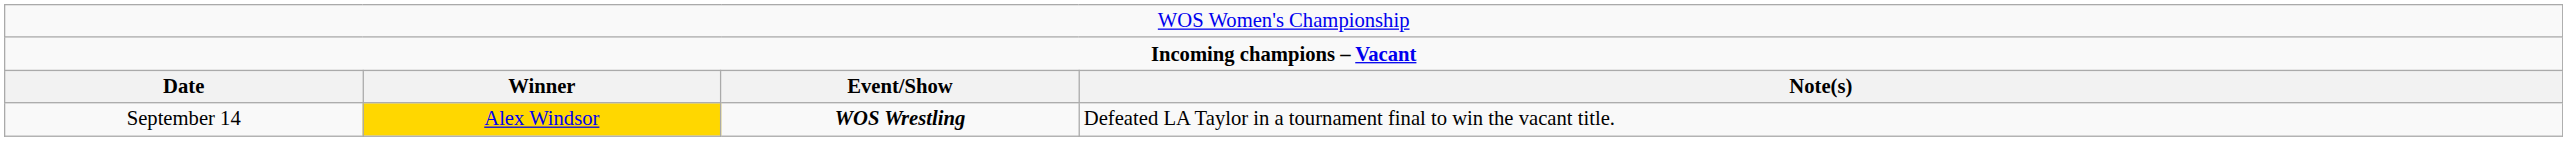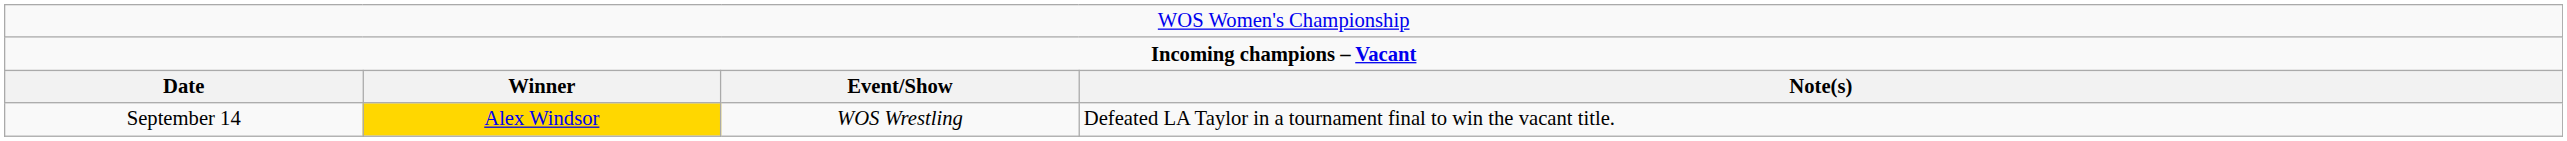September 14 | column 3: bold -> normal
